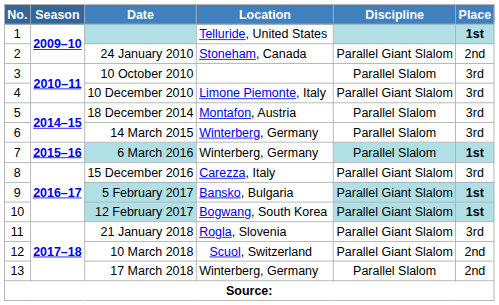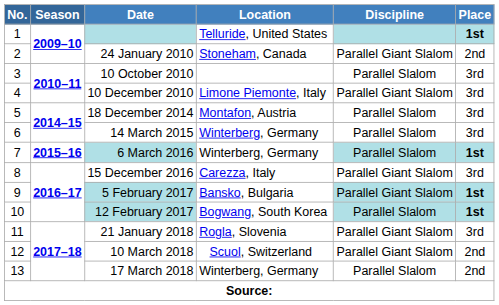12 February 2017 | Discipline: Parallel Giant Slalom -> Parallel Slalom
